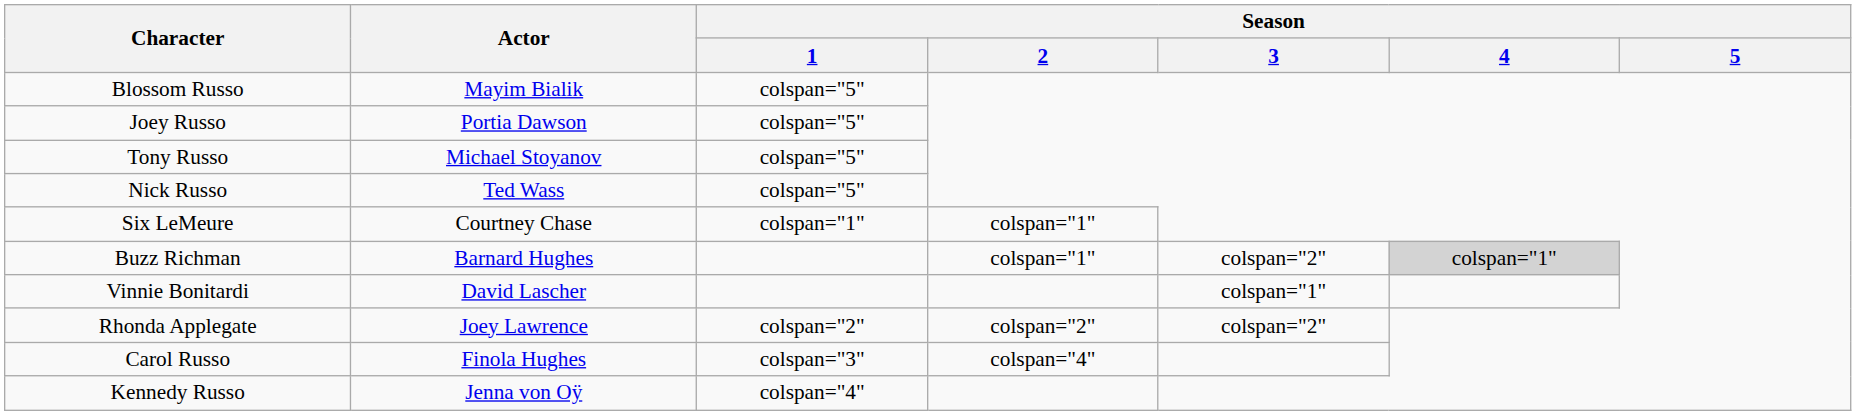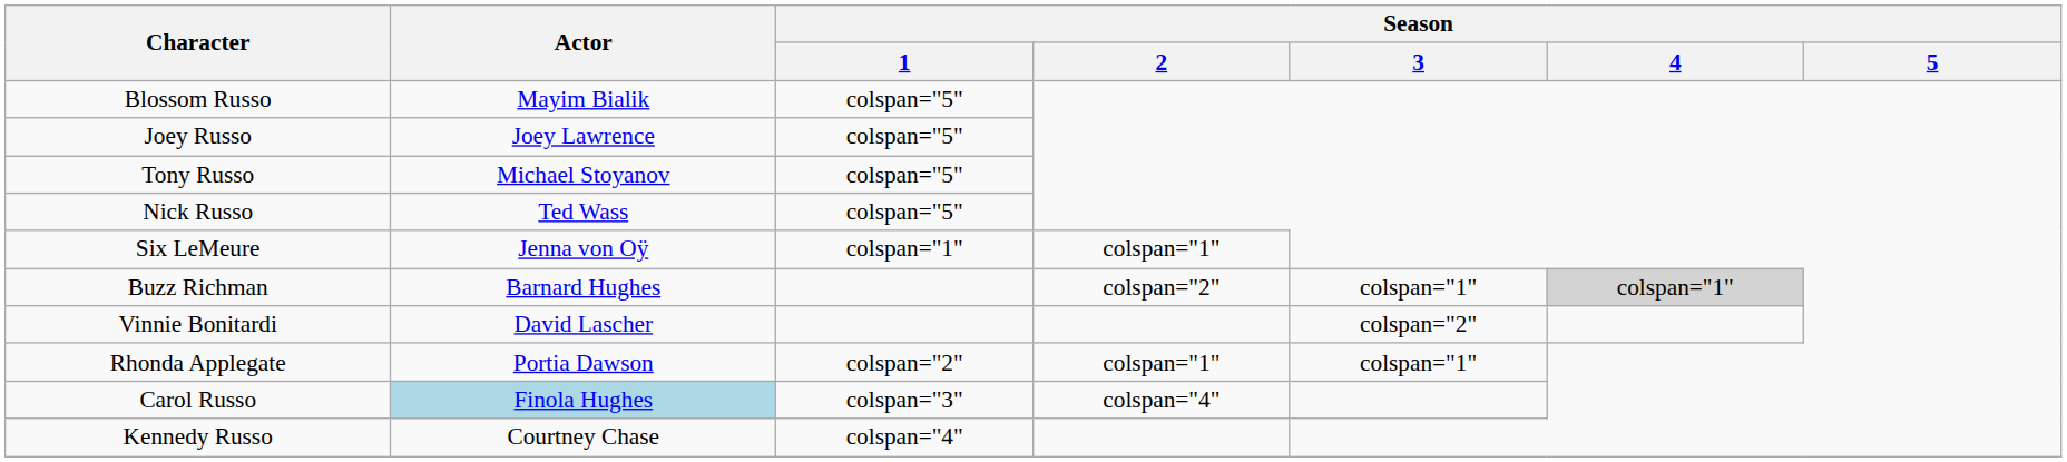Joey Russo | Actor: Portia Dawson -> Joey Lawrence
Six LeMeure | Actor: Courtney Chase -> Jenna von Oÿ
Buzz Richman | Season / 2: colspan="1" -> colspan="2"
Buzz Richman | Season / 3: colspan="2" -> colspan="1"
Vinnie Bonitardi | Season / 3: colspan="1" -> colspan="2"
Rhonda Applegate | Actor: Joey Lawrence -> Portia Dawson
Rhonda Applegate | Season / 2: colspan="2" -> colspan="1"
Rhonda Applegate | Season / 3: colspan="2" -> colspan="1"
Carol Russo | Actor: no background -> lightblue background
Kennedy Russo | Actor: Jenna von Oÿ -> Courtney Chase
